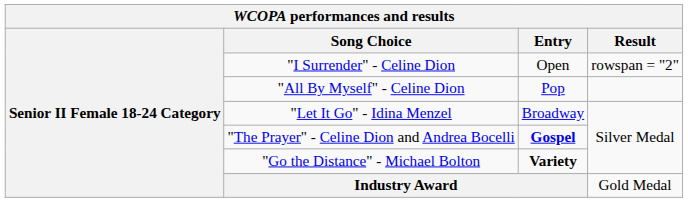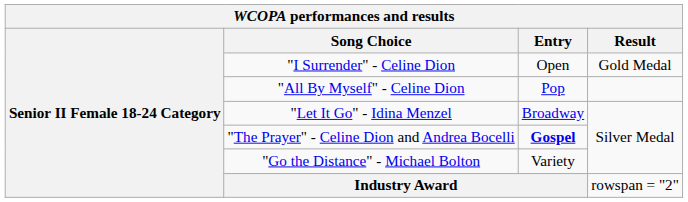"I Surrender" - Celine Dion | Result: rowspan = "2" -> Gold Medal
"Go the Distance" - Michael Bolton | Entry: bold -> normal
Industry Award | Result: Gold Medal -> rowspan = "2"
